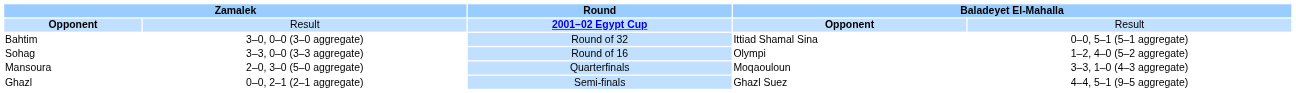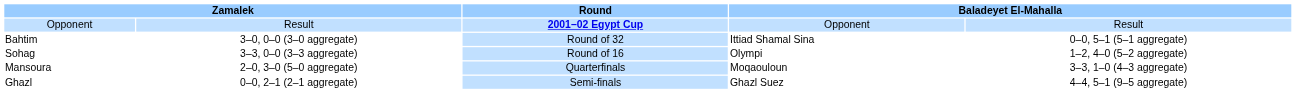row 2 | column 1: bold -> normal
row 2 | column 4: bold -> normal
